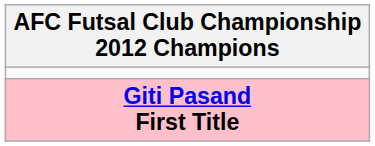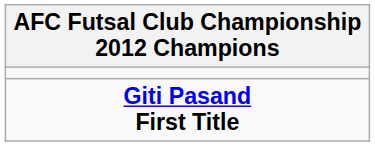row 3 | column 1: pink background -> no background
